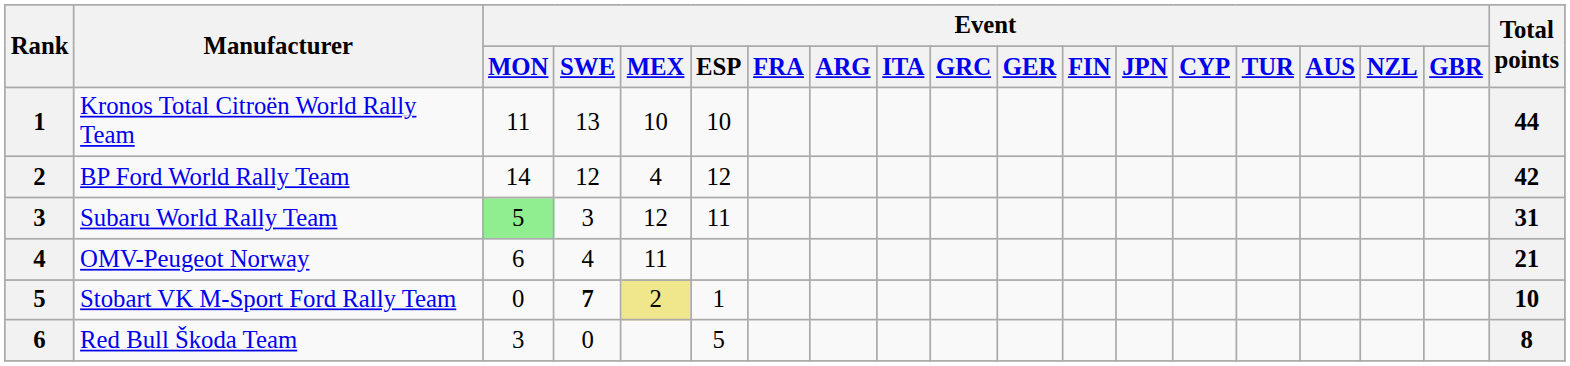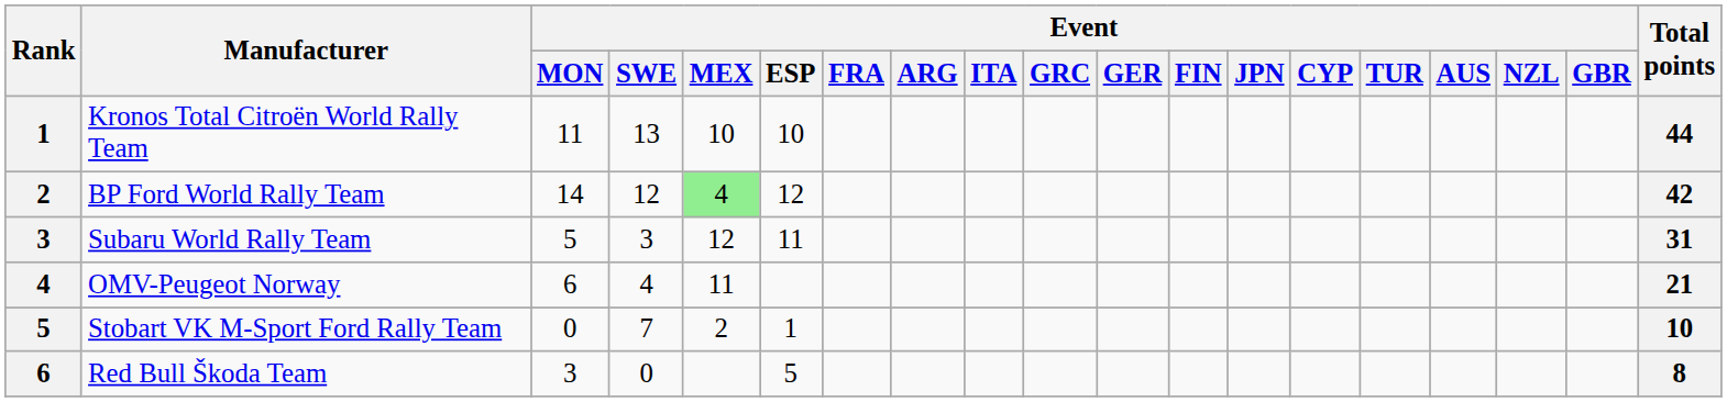BP Ford World Rally Team | Event / MEX: no background -> lightgreen background
Subaru World Rally Team | Event / MON: lightgreen background -> no background
Stobart VK M-Sport Ford Rally Team | Event / SWE: bold -> normal
Stobart VK M-Sport Ford Rally Team | Event / MEX: khaki background -> no background
